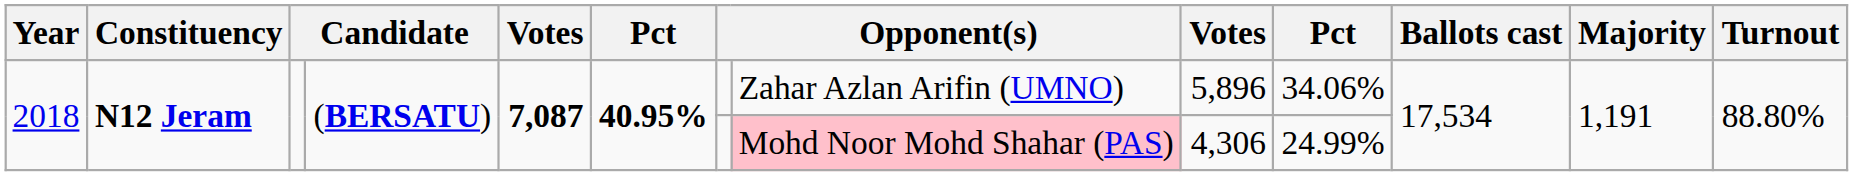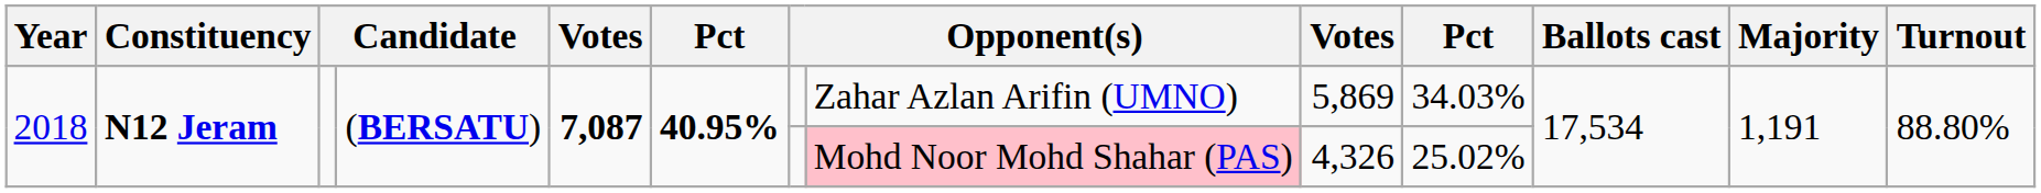row 2 | column 9: 5,896 -> 5,869
row 2 | column 10: 34.06% -> 34.03%
row 3 | column 9: 4,306 -> 4,326
row 3 | column 10: 24.99% -> 25.02%
